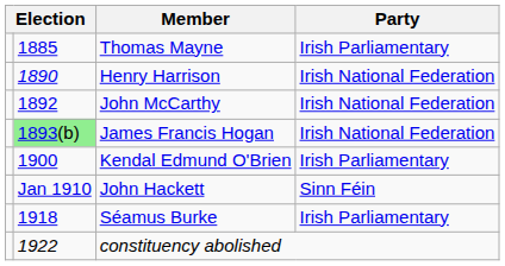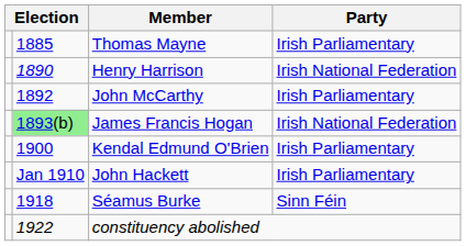John McCarthy | Party: Irish National Federation -> Irish Parliamentary
John Hackett | Party: Sinn Féin -> Irish Parliamentary
Séamus Burke | Party: Irish Parliamentary -> Sinn Féin
